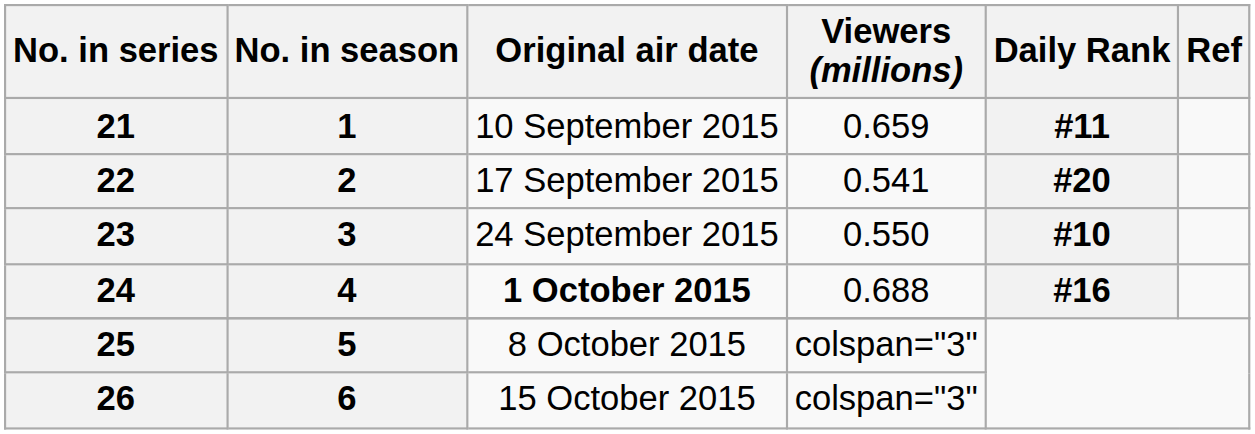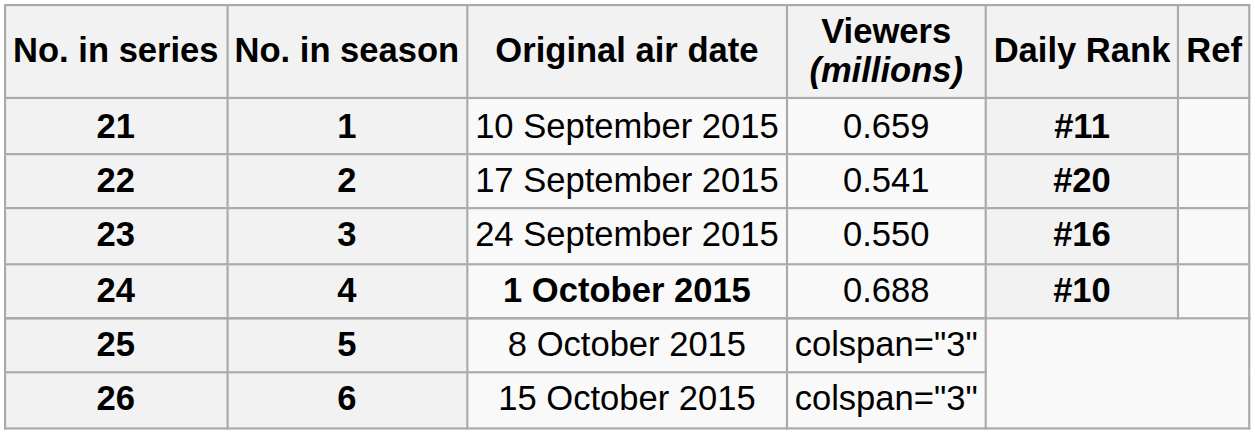23 | Daily Rank: #10 -> #16
24 | Daily Rank: #16 -> #10
